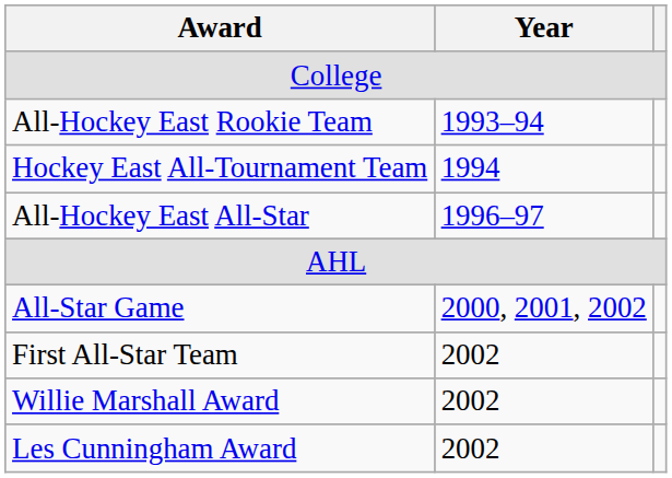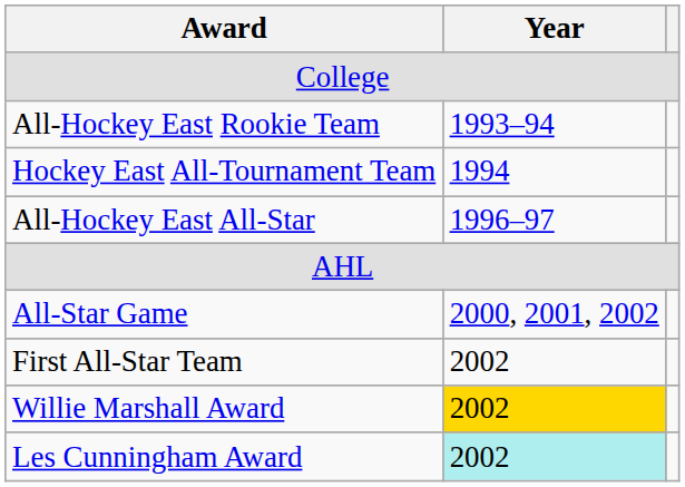Willie Marshall Award | Year: no background -> gold background
Les Cunningham Award | Year: no background -> paleturquoise background
